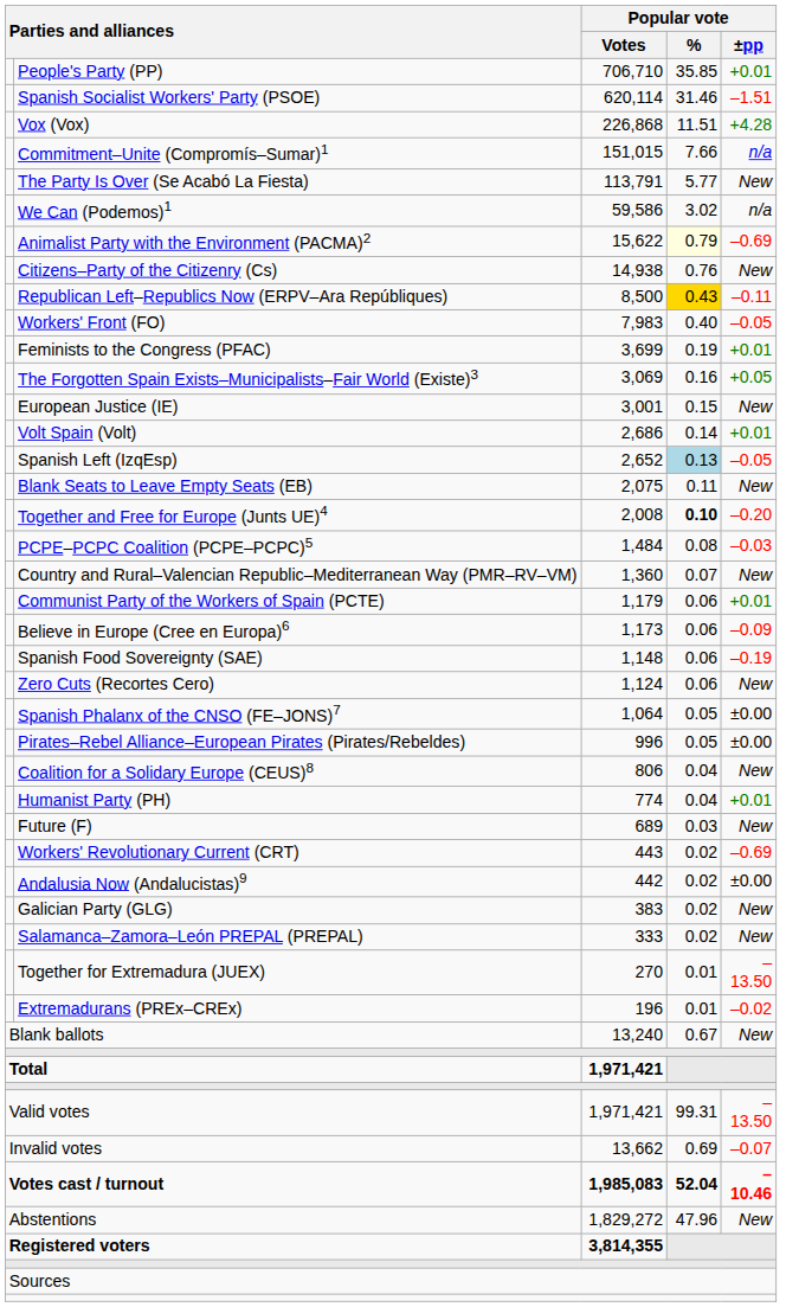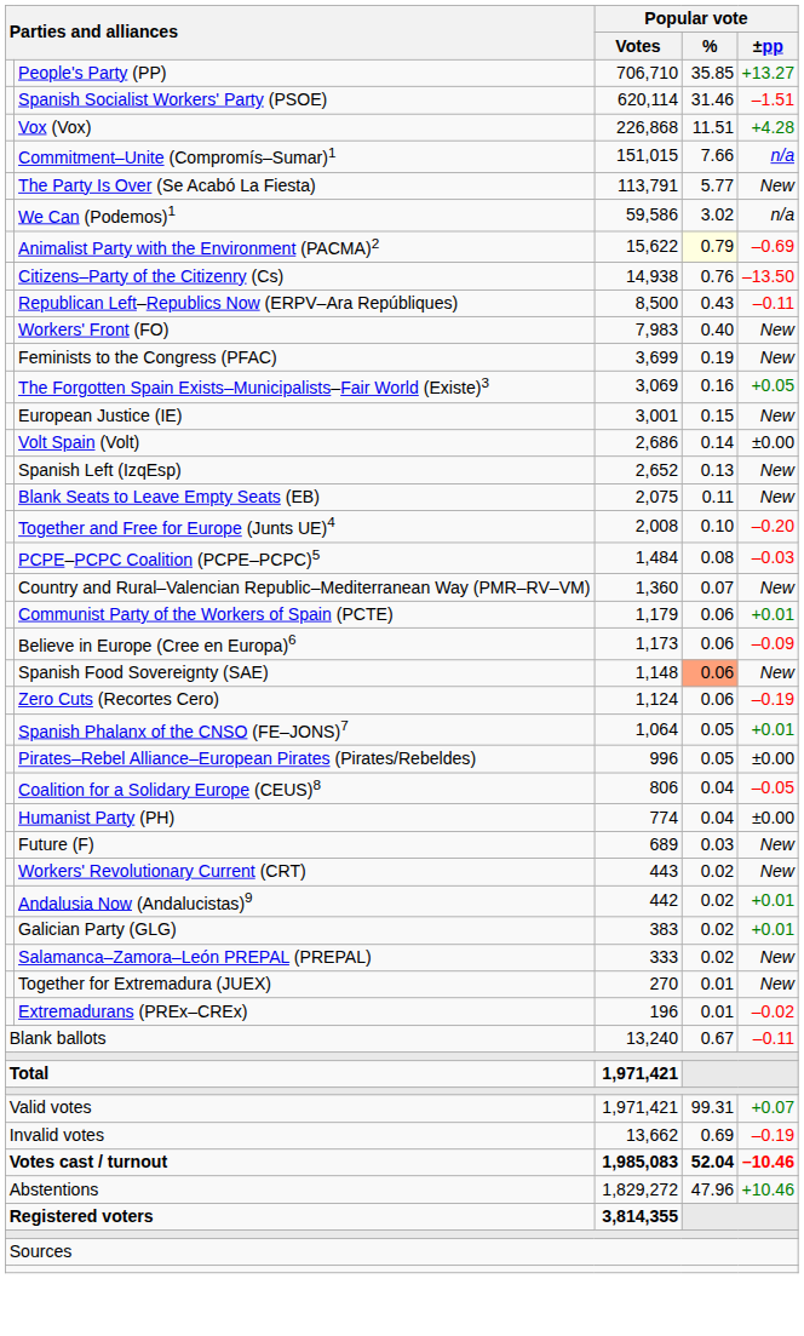People's Party (PP) | Popular vote / ±pp: +0.01 -> +13.27
Citizens–Party of the Citizenry (Cs) | Popular vote / ±pp: New -> –13.50
Republican Left–Republics Now (ERPV–Ara Repúbliques) | Popular vote / %: gold background -> no background
Workers' Front (FO) | Popular vote / ±pp: –0.05 -> New
Feminists to the Congress (PFAC) | Popular vote / ±pp: +0.01 -> New
Volt Spain (Volt) | Popular vote / ±pp: +0.01 -> ±0.00
Spanish Left (IzqEsp) | Popular vote / %: lightblue background -> no background
Spanish Left (IzqEsp) | Popular vote / ±pp: –0.05 -> New
Together and Free for Europe (Junts UE)4 | Popular vote / %: bold -> normal
Spanish Food Sovereignty (SAE) | Popular vote / %: no background -> lightsalmon background
Spanish Food Sovereignty (SAE) | Popular vote / ±pp: –0.19 -> New
Zero Cuts (Recortes Cero) | Popular vote / ±pp: New -> –0.19
Spanish Phalanx of the CNSO (FE–JONS)7 | Popular vote / ±pp: ±0.00 -> +0.01
Coalition for a Solidary Europe (CEUS)8 | Popular vote / ±pp: New -> –0.05
Humanist Party (PH) | Popular vote / ±pp: +0.01 -> ±0.00
Workers' Revolutionary Current (CRT) | Popular vote / ±pp: –0.69 -> New
Andalusia Now (Andalucistas)9 | Popular vote / ±pp: ±0.00 -> +0.01
Galician Party (GLG) | Popular vote / ±pp: New -> +0.01
Together for Extremadura (JUEX) | Popular vote / ±pp: –13.50 -> New
Blank ballots | Popular vote / ±pp: New -> –0.11
Valid votes | Popular vote / ±pp: –13.50 -> +0.07
Invalid votes | Popular vote / ±pp: –0.07 -> –0.19
Abstentions | Popular vote / ±pp: New -> +10.46
